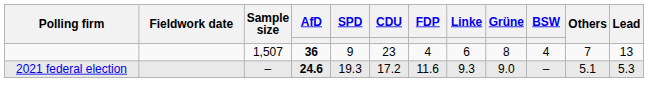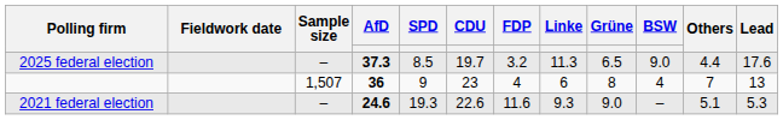+ row: 2025 federal election | – | 37.3 | 8.5 | 19.7 | 3.2 | 11.3 | 6.5 | 9.0 | 4.4 | 17.6
2021 federal election | CDU: 17.2 -> 22.6
